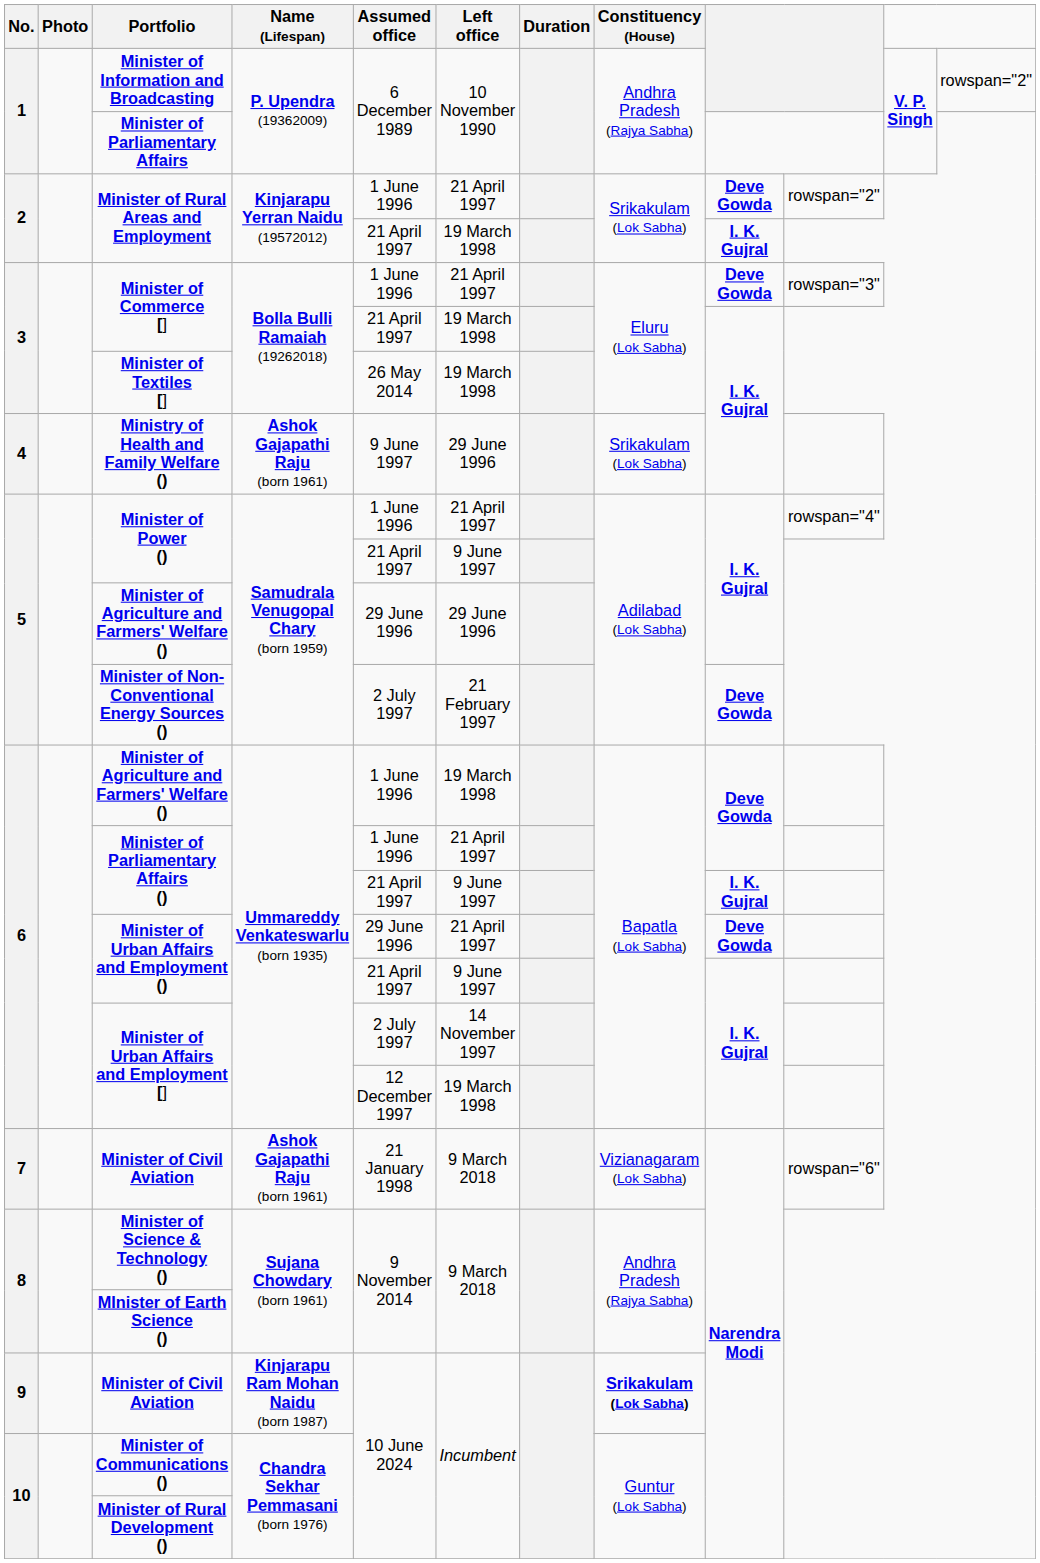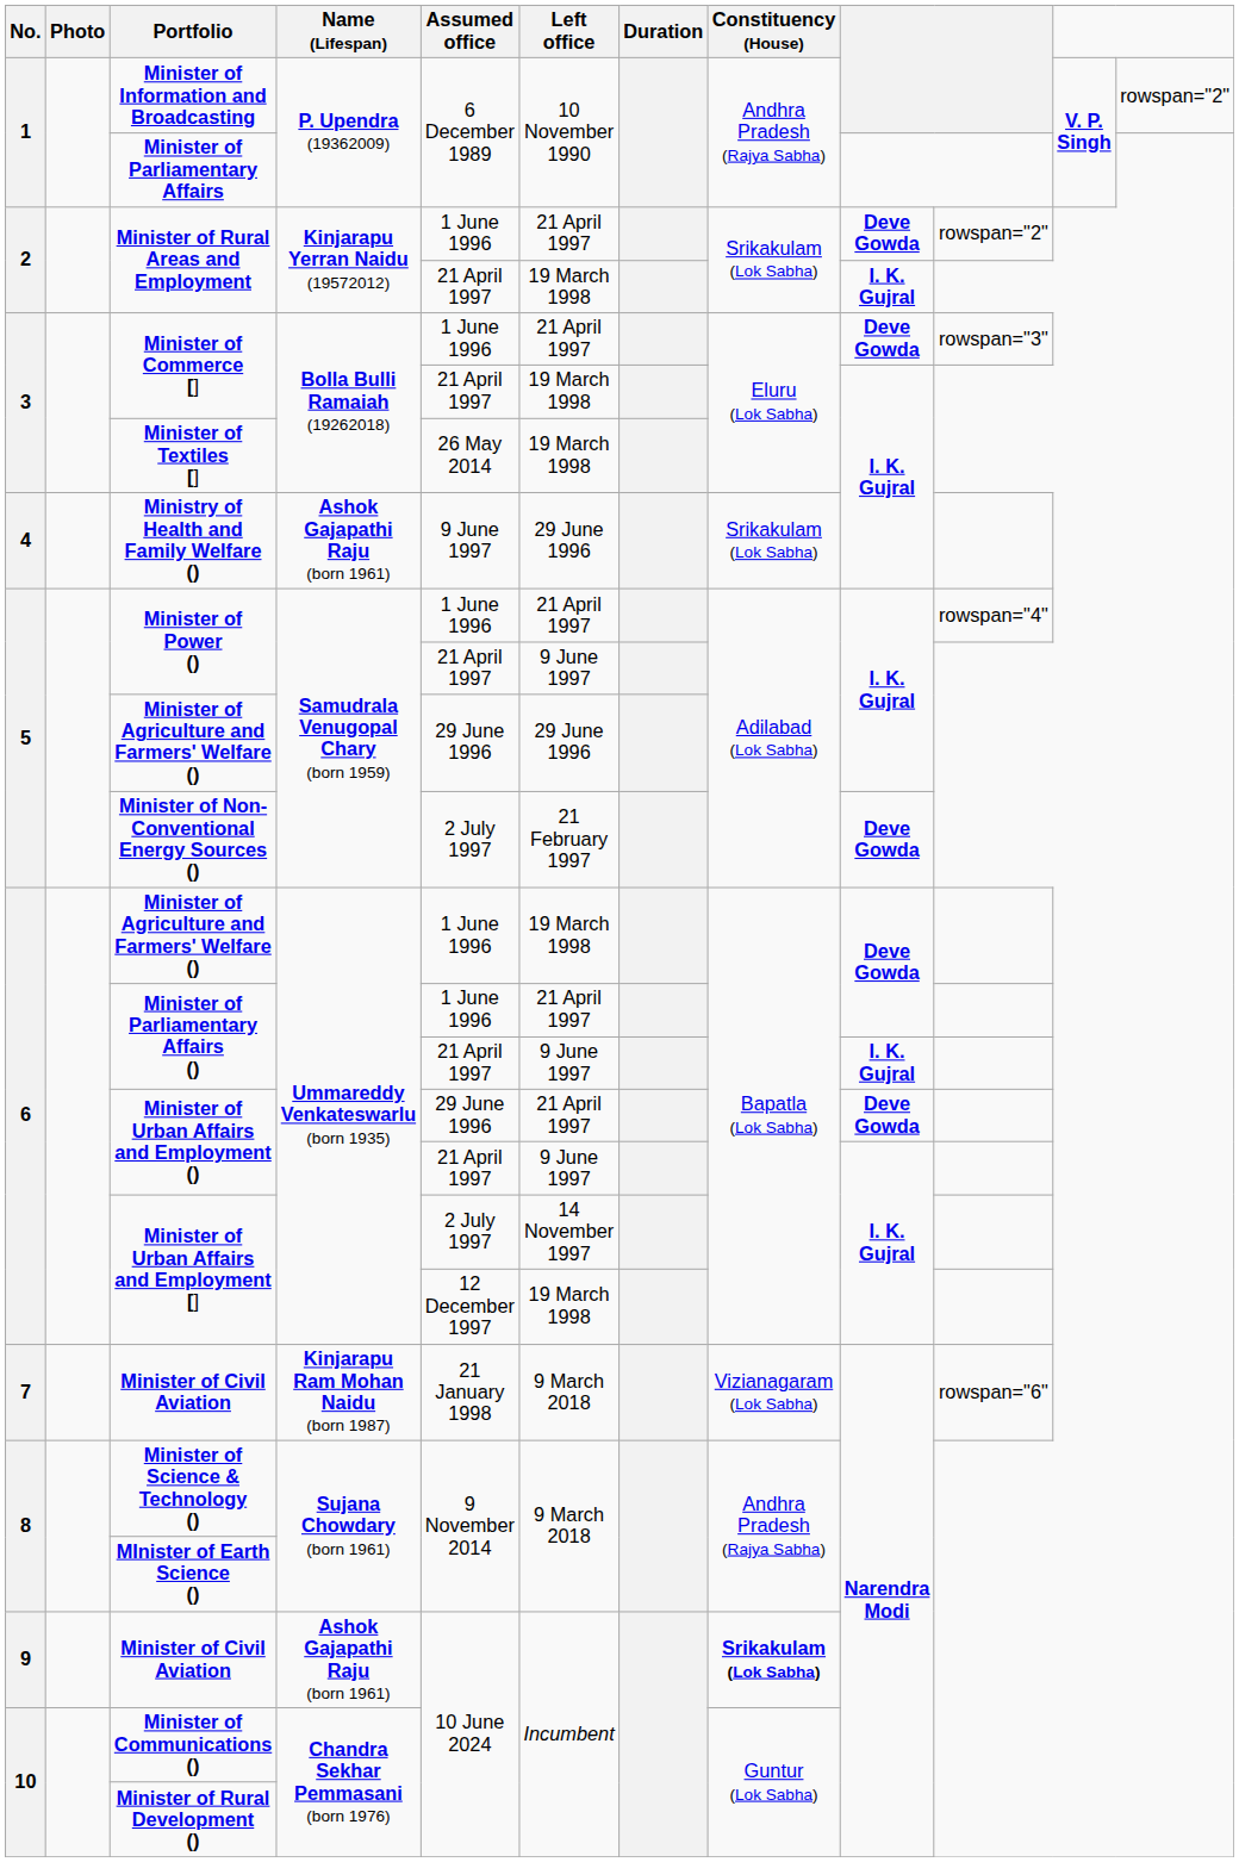7 / Minister of Civil Aviation | Name (Lifespan): Ashok Gajapathi Raju (born 1961) -> Kinjarapu Ram Mohan Naidu (born 1987)
9 / Minister of Civil Aviation | Name (Lifespan): Kinjarapu Ram Mohan Naidu (born 1987) -> Ashok Gajapathi Raju (born 1961)
